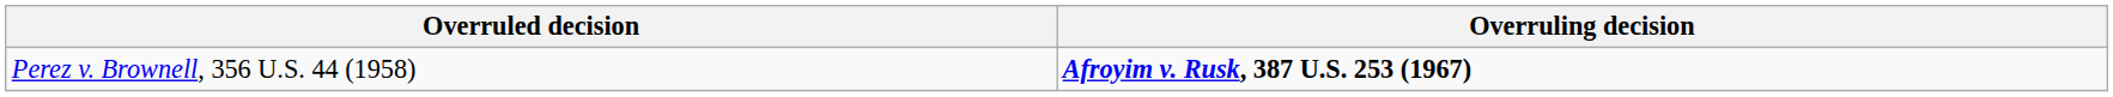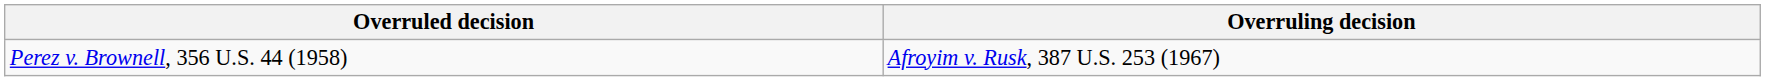Perez v. Brownell, 356 U.S. 44 (1958) | Overruling decision: bold -> normal
